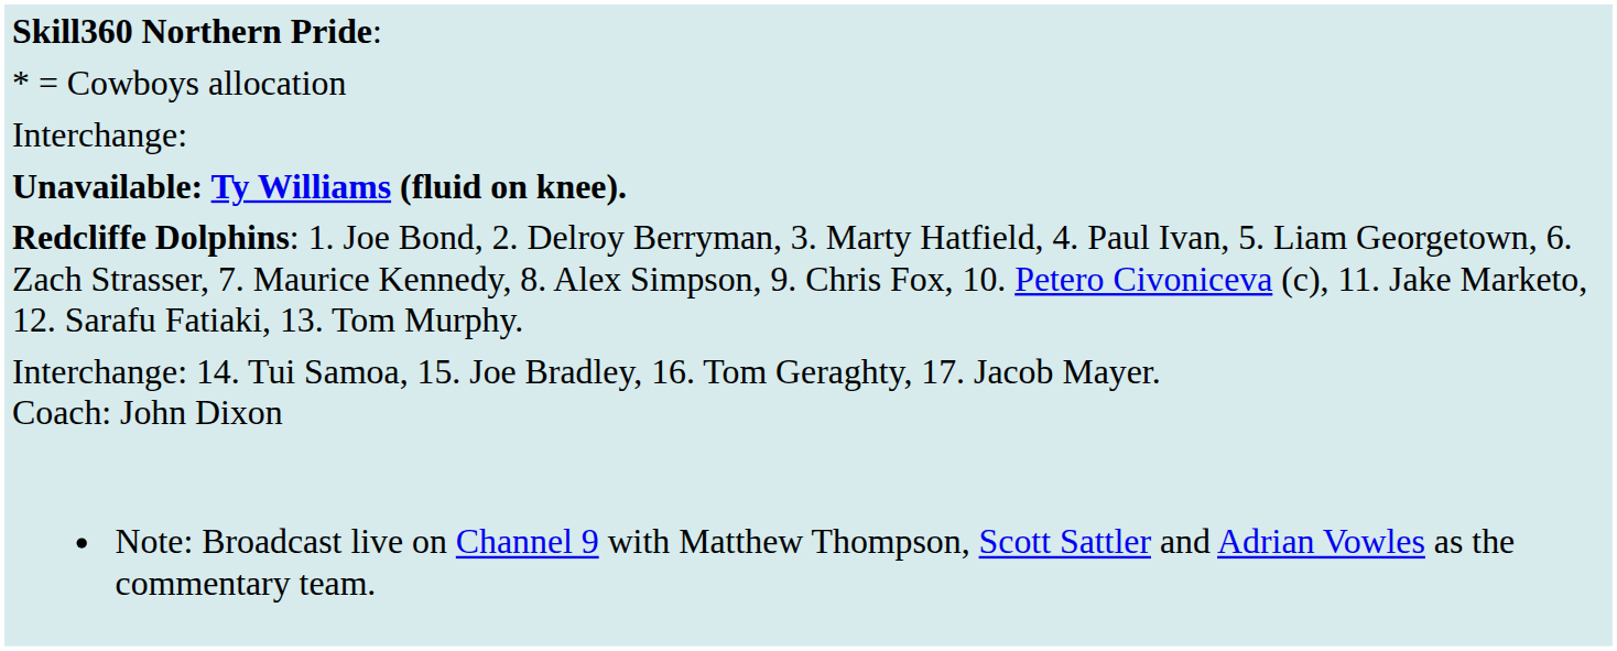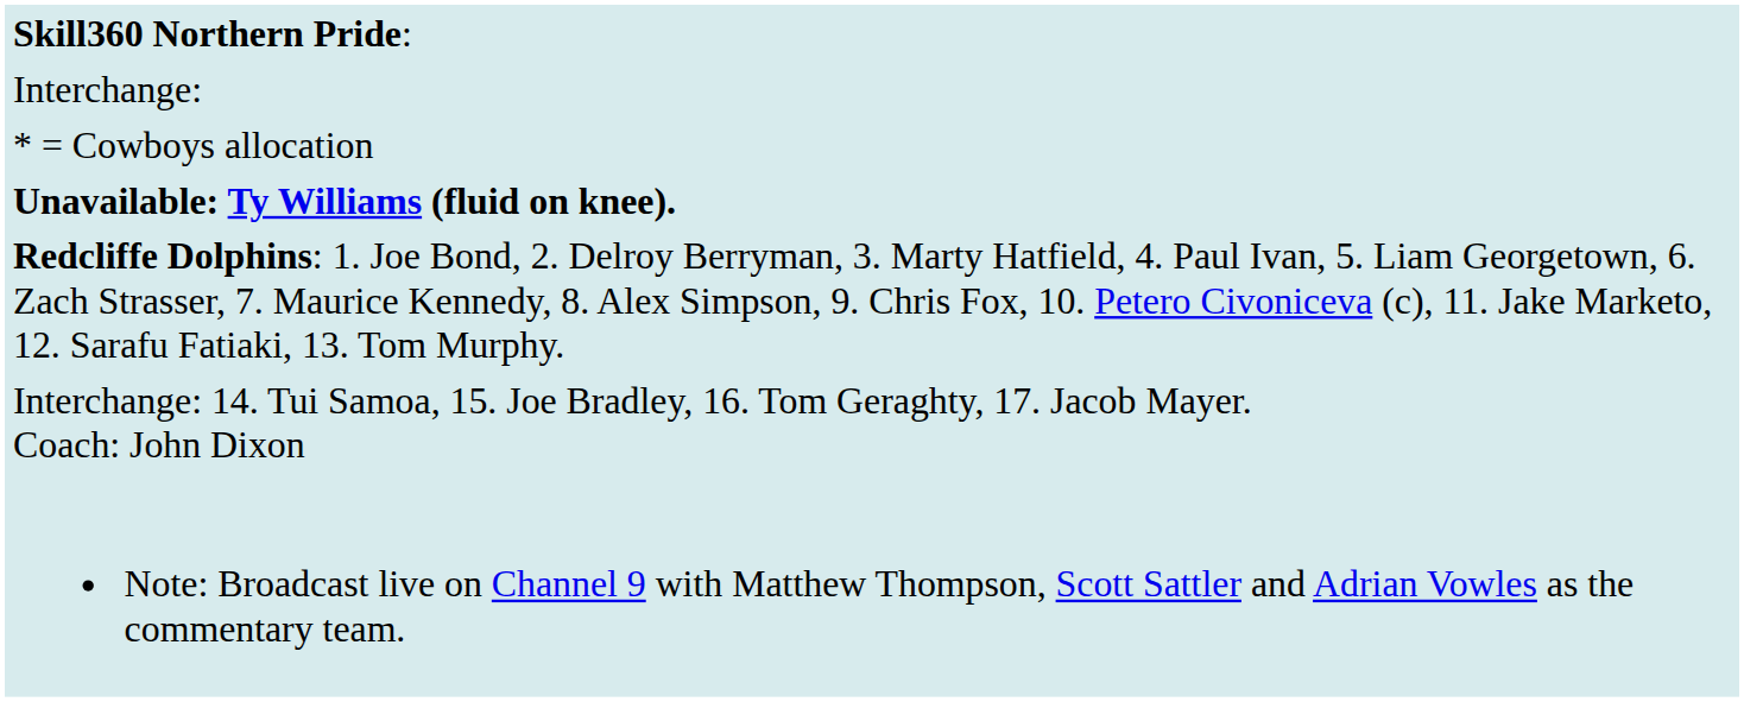row 2 | column 1: * = Cowboys allocation -> Interchange:
row 3 | column 1: Interchange: -> * = Cowboys allocation
